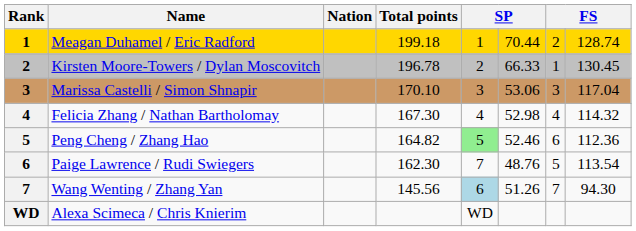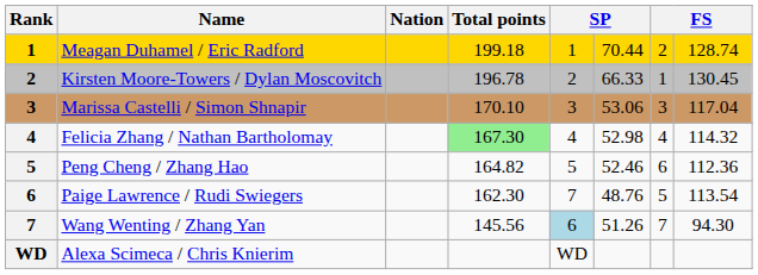Felicia Zhang / Nathan Bartholomay | Total points: no background -> lightgreen background
Peng Cheng / Zhang Hao | column 5: lightgreen background -> no background
